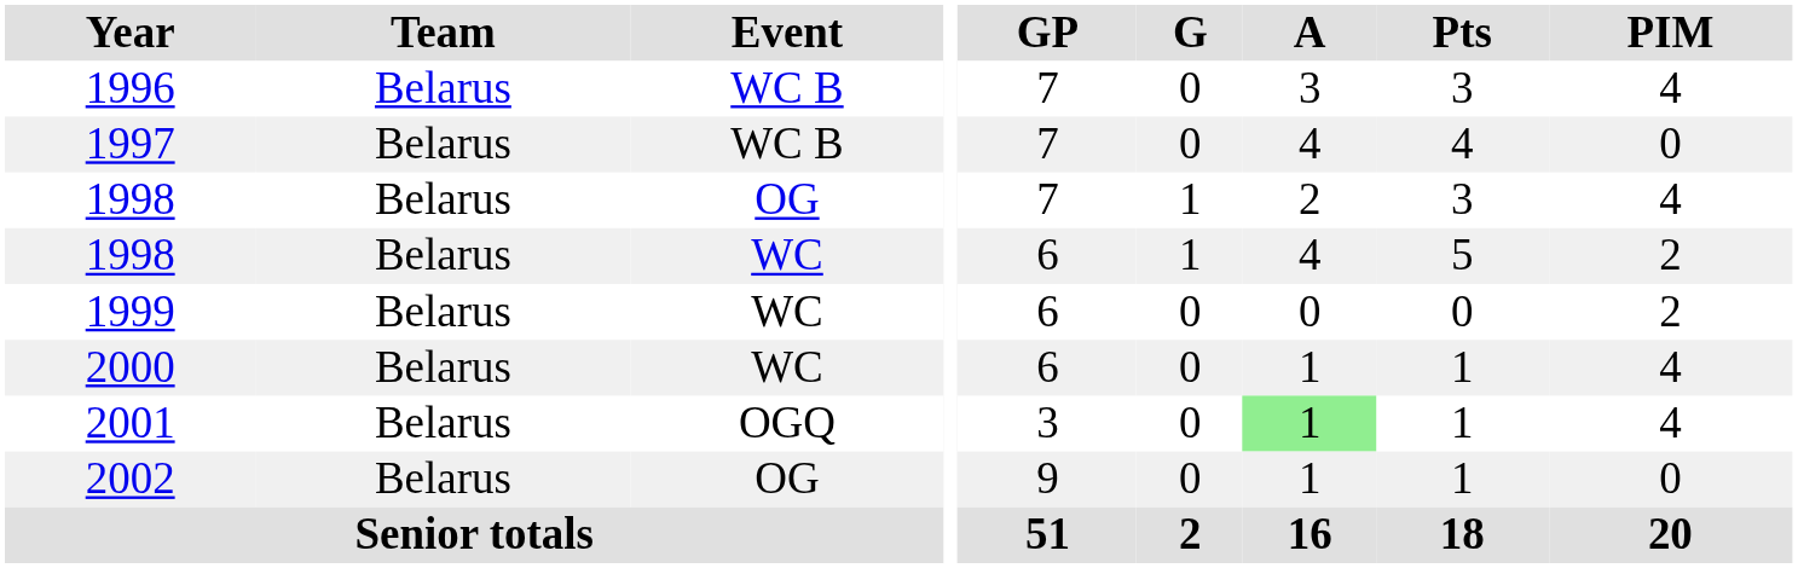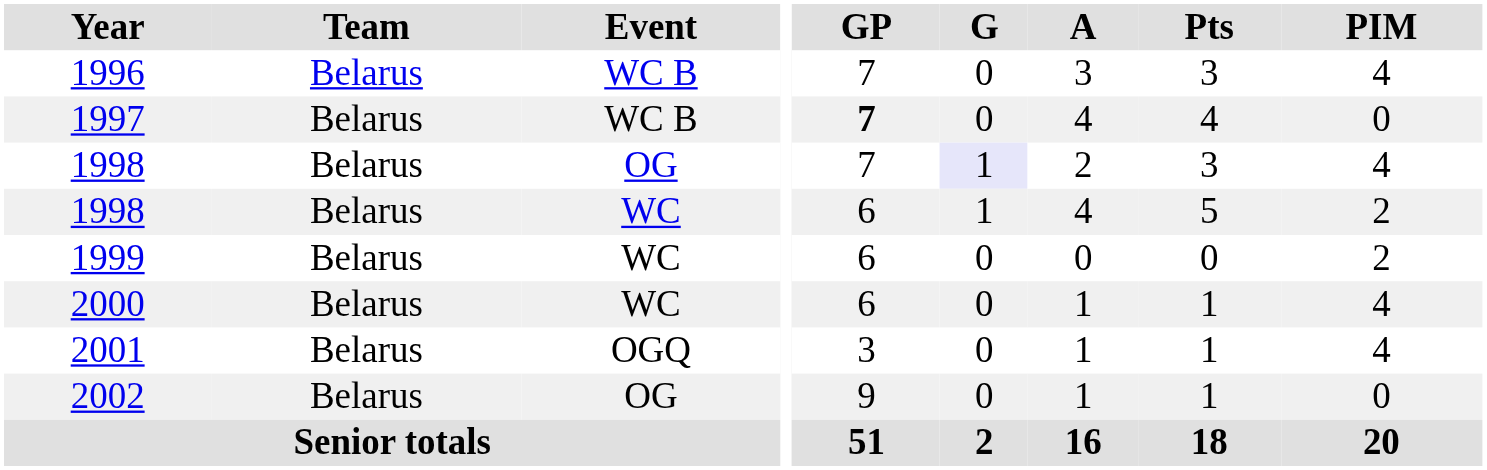1997 | GP: normal -> bold
1998 / OG | G: no background -> lavender background
2001 | A: lightgreen background -> no background
